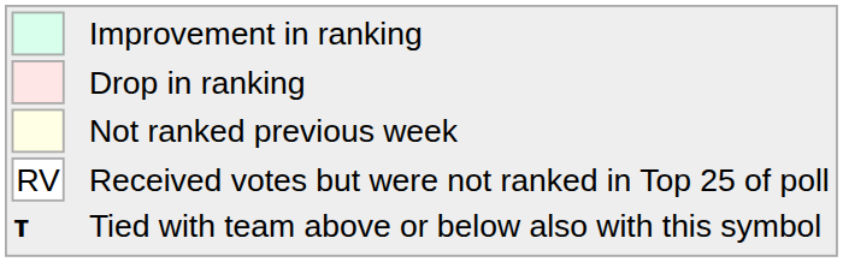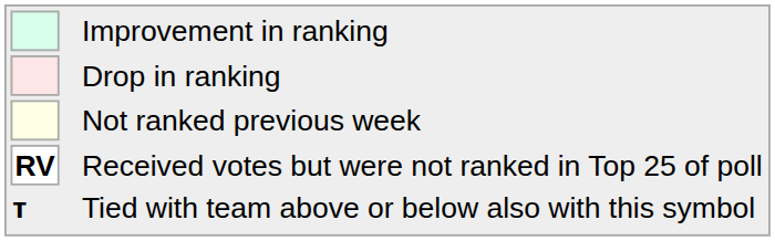Received votes but were not ranked in Top 25 of poll | column 1: normal -> bold
